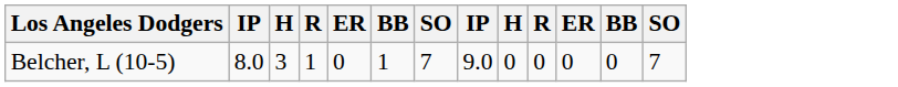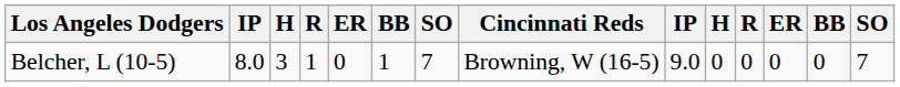+ column: Cincinnati Reds | Browning, W (16-5)
